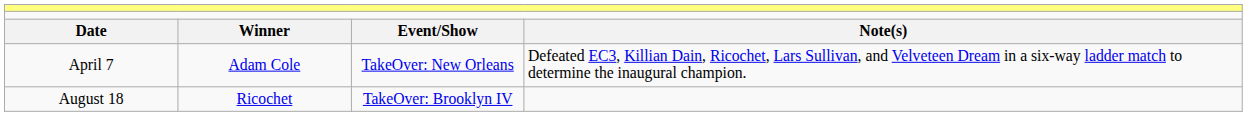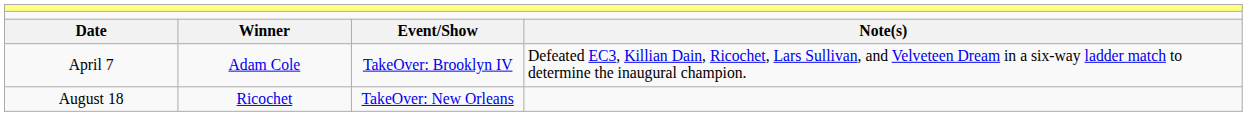April 7 | column 3: TakeOver: New Orleans -> TakeOver: Brooklyn IV
August 18 | column 3: TakeOver: Brooklyn IV -> TakeOver: New Orleans
